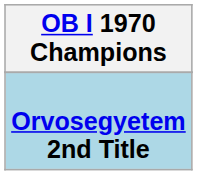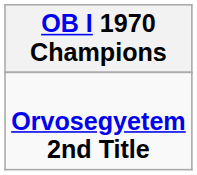row 2 | column 1: lightblue background -> no background
